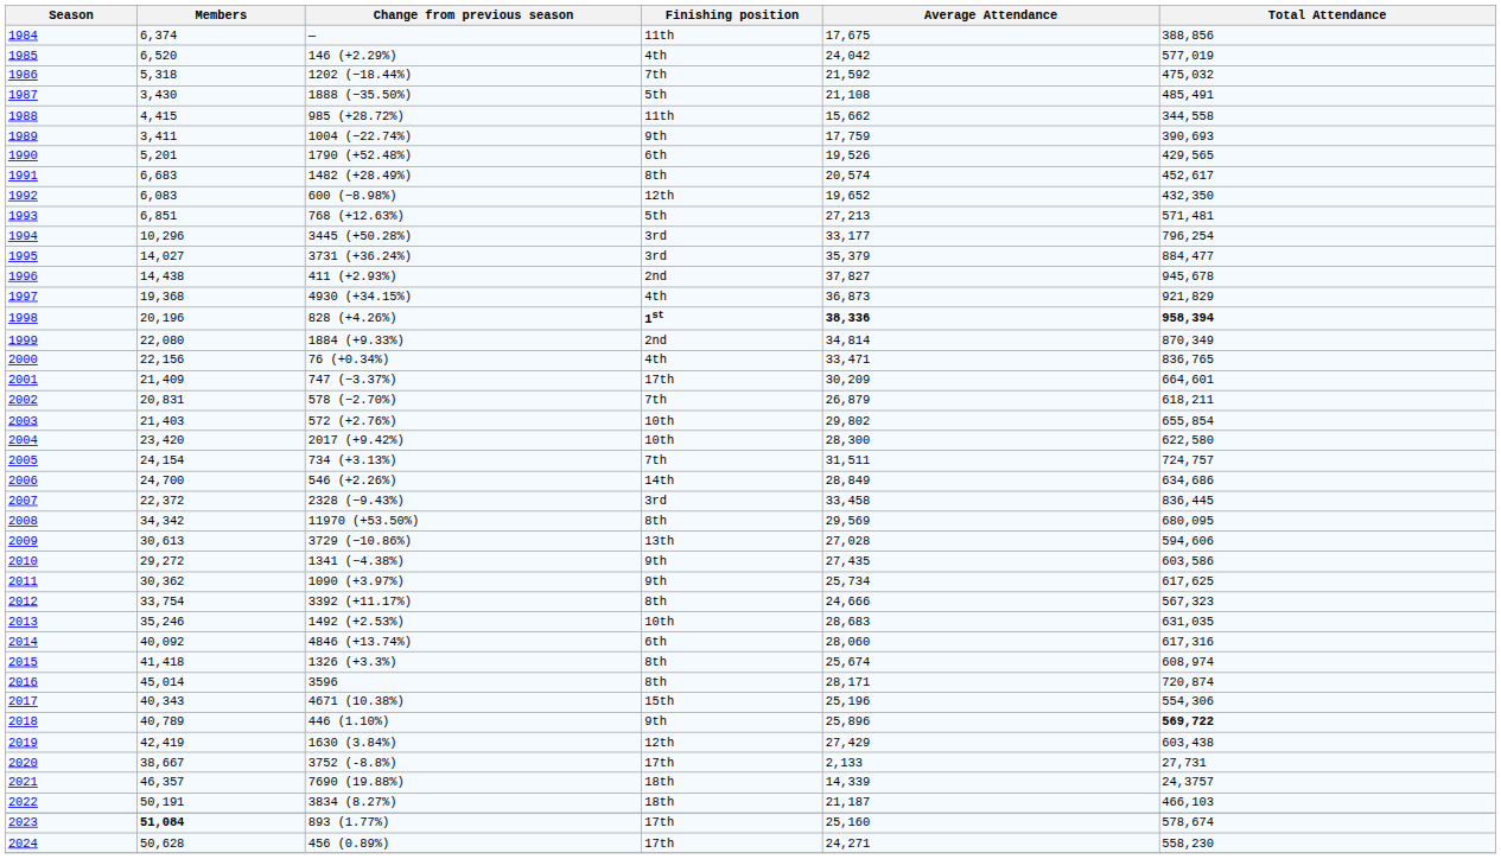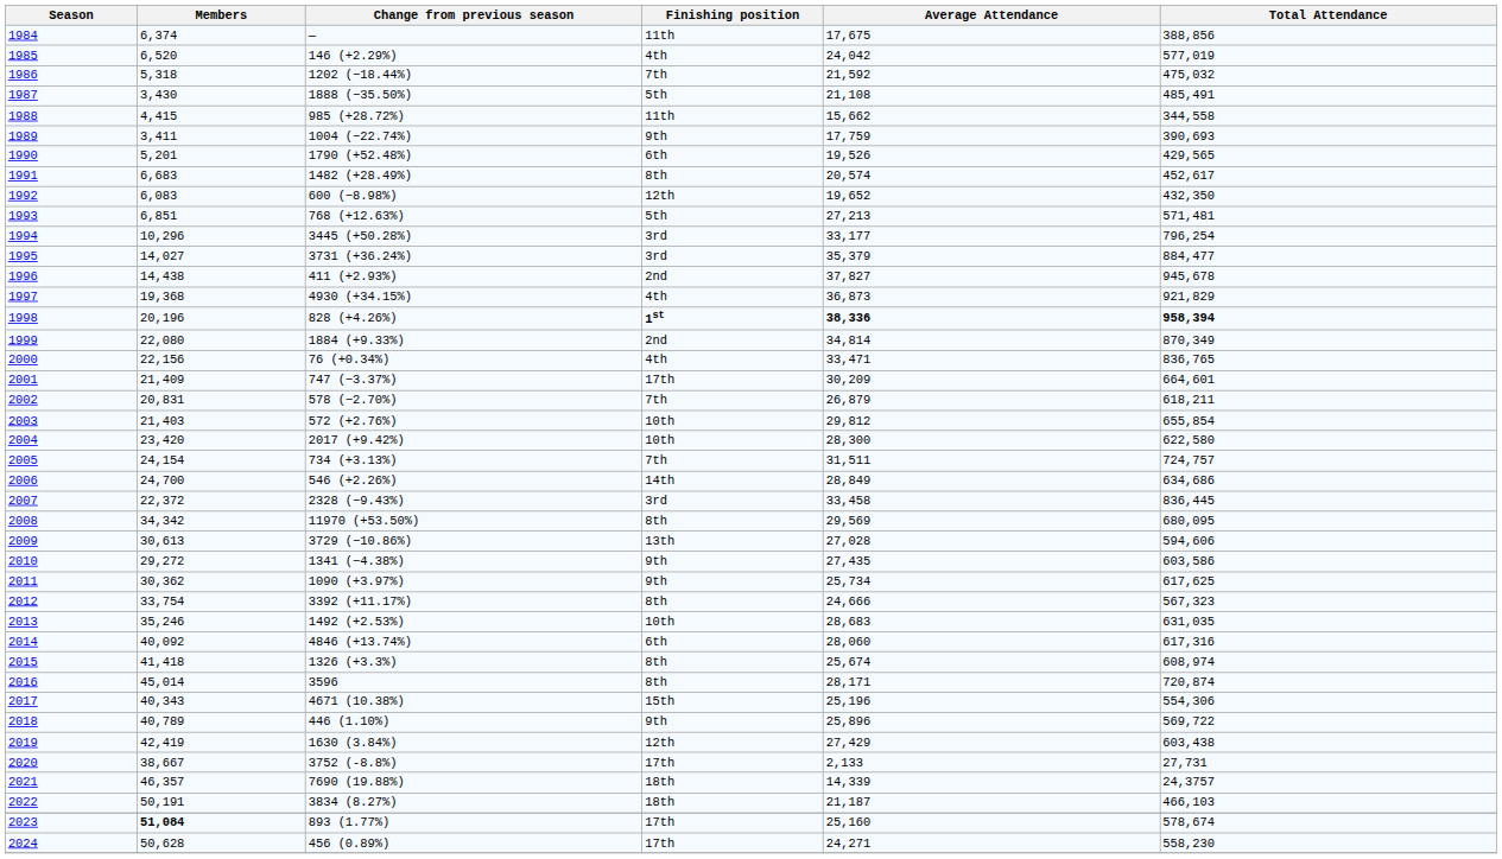2003 | Average Attendance: 29,802 -> 29,812
2018 | Total Attendance: bold -> normal
